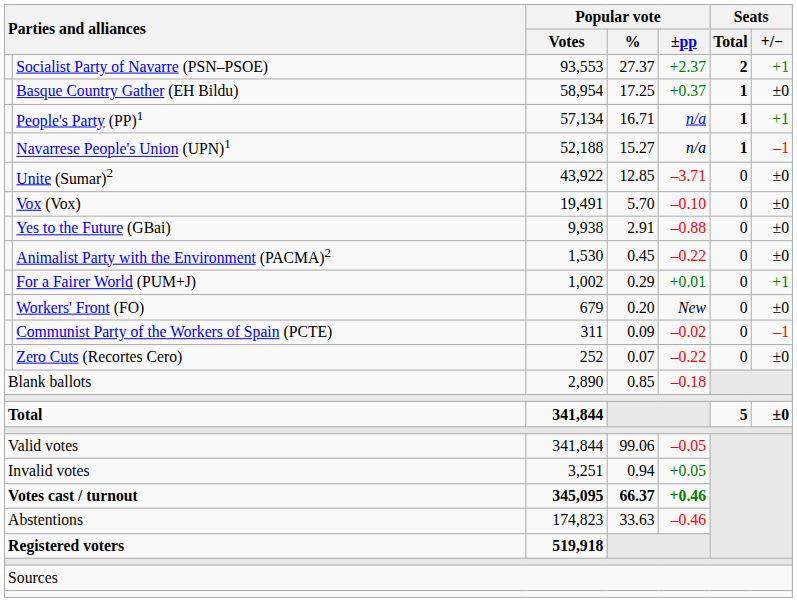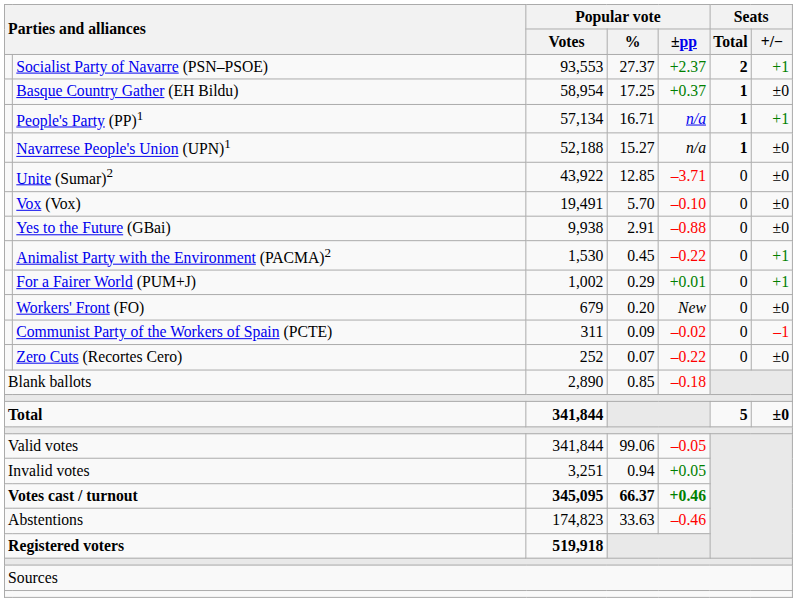Navarrese People's Union (UPN)1 | Seats / +/−: –1 -> ±0
Animalist Party with the Environment (PACMA)2 | Seats / +/−: ±0 -> +1
